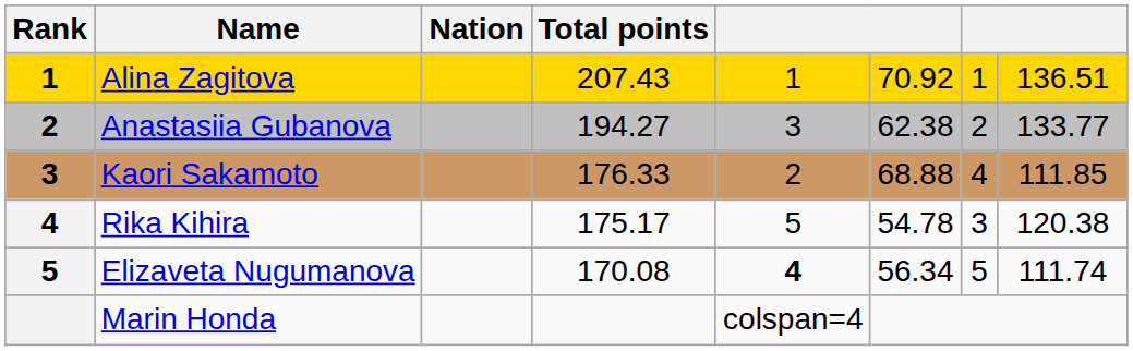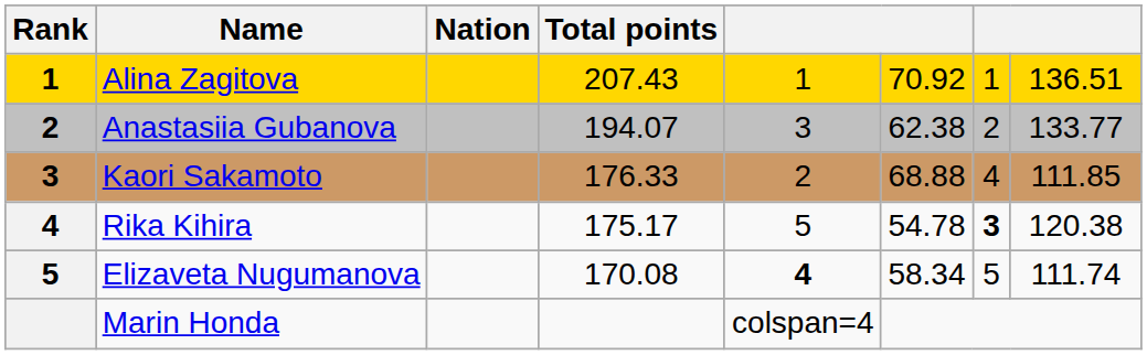Anastasiia Gubanova | Total points: 194.27 -> 194.07
Rika Kihira | column 7: normal -> bold
Elizaveta Nugumanova | column 6: 56.34 -> 58.34
